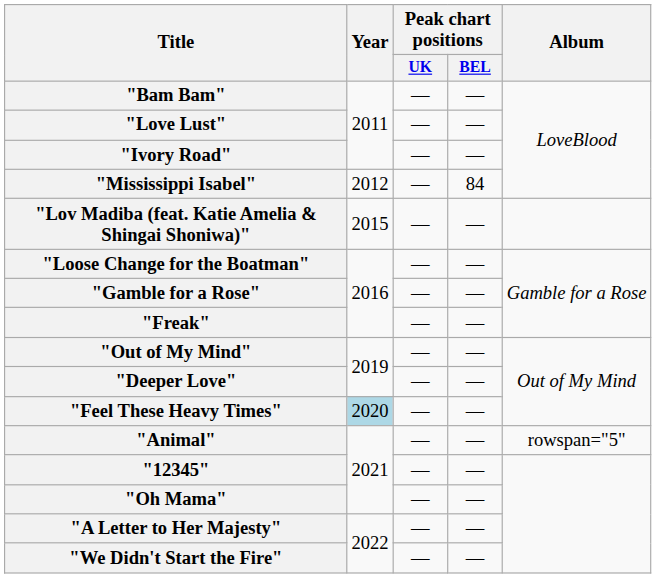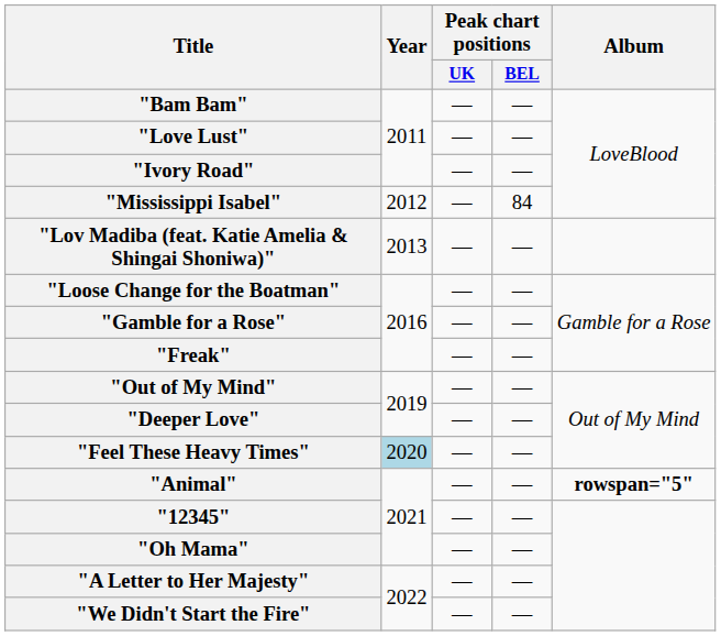"Lov Madiba (feat. Katie Amelia & Shingai Shoniwa)" | Year: 2015 -> 2013
"Animal" | Album: normal -> bold
